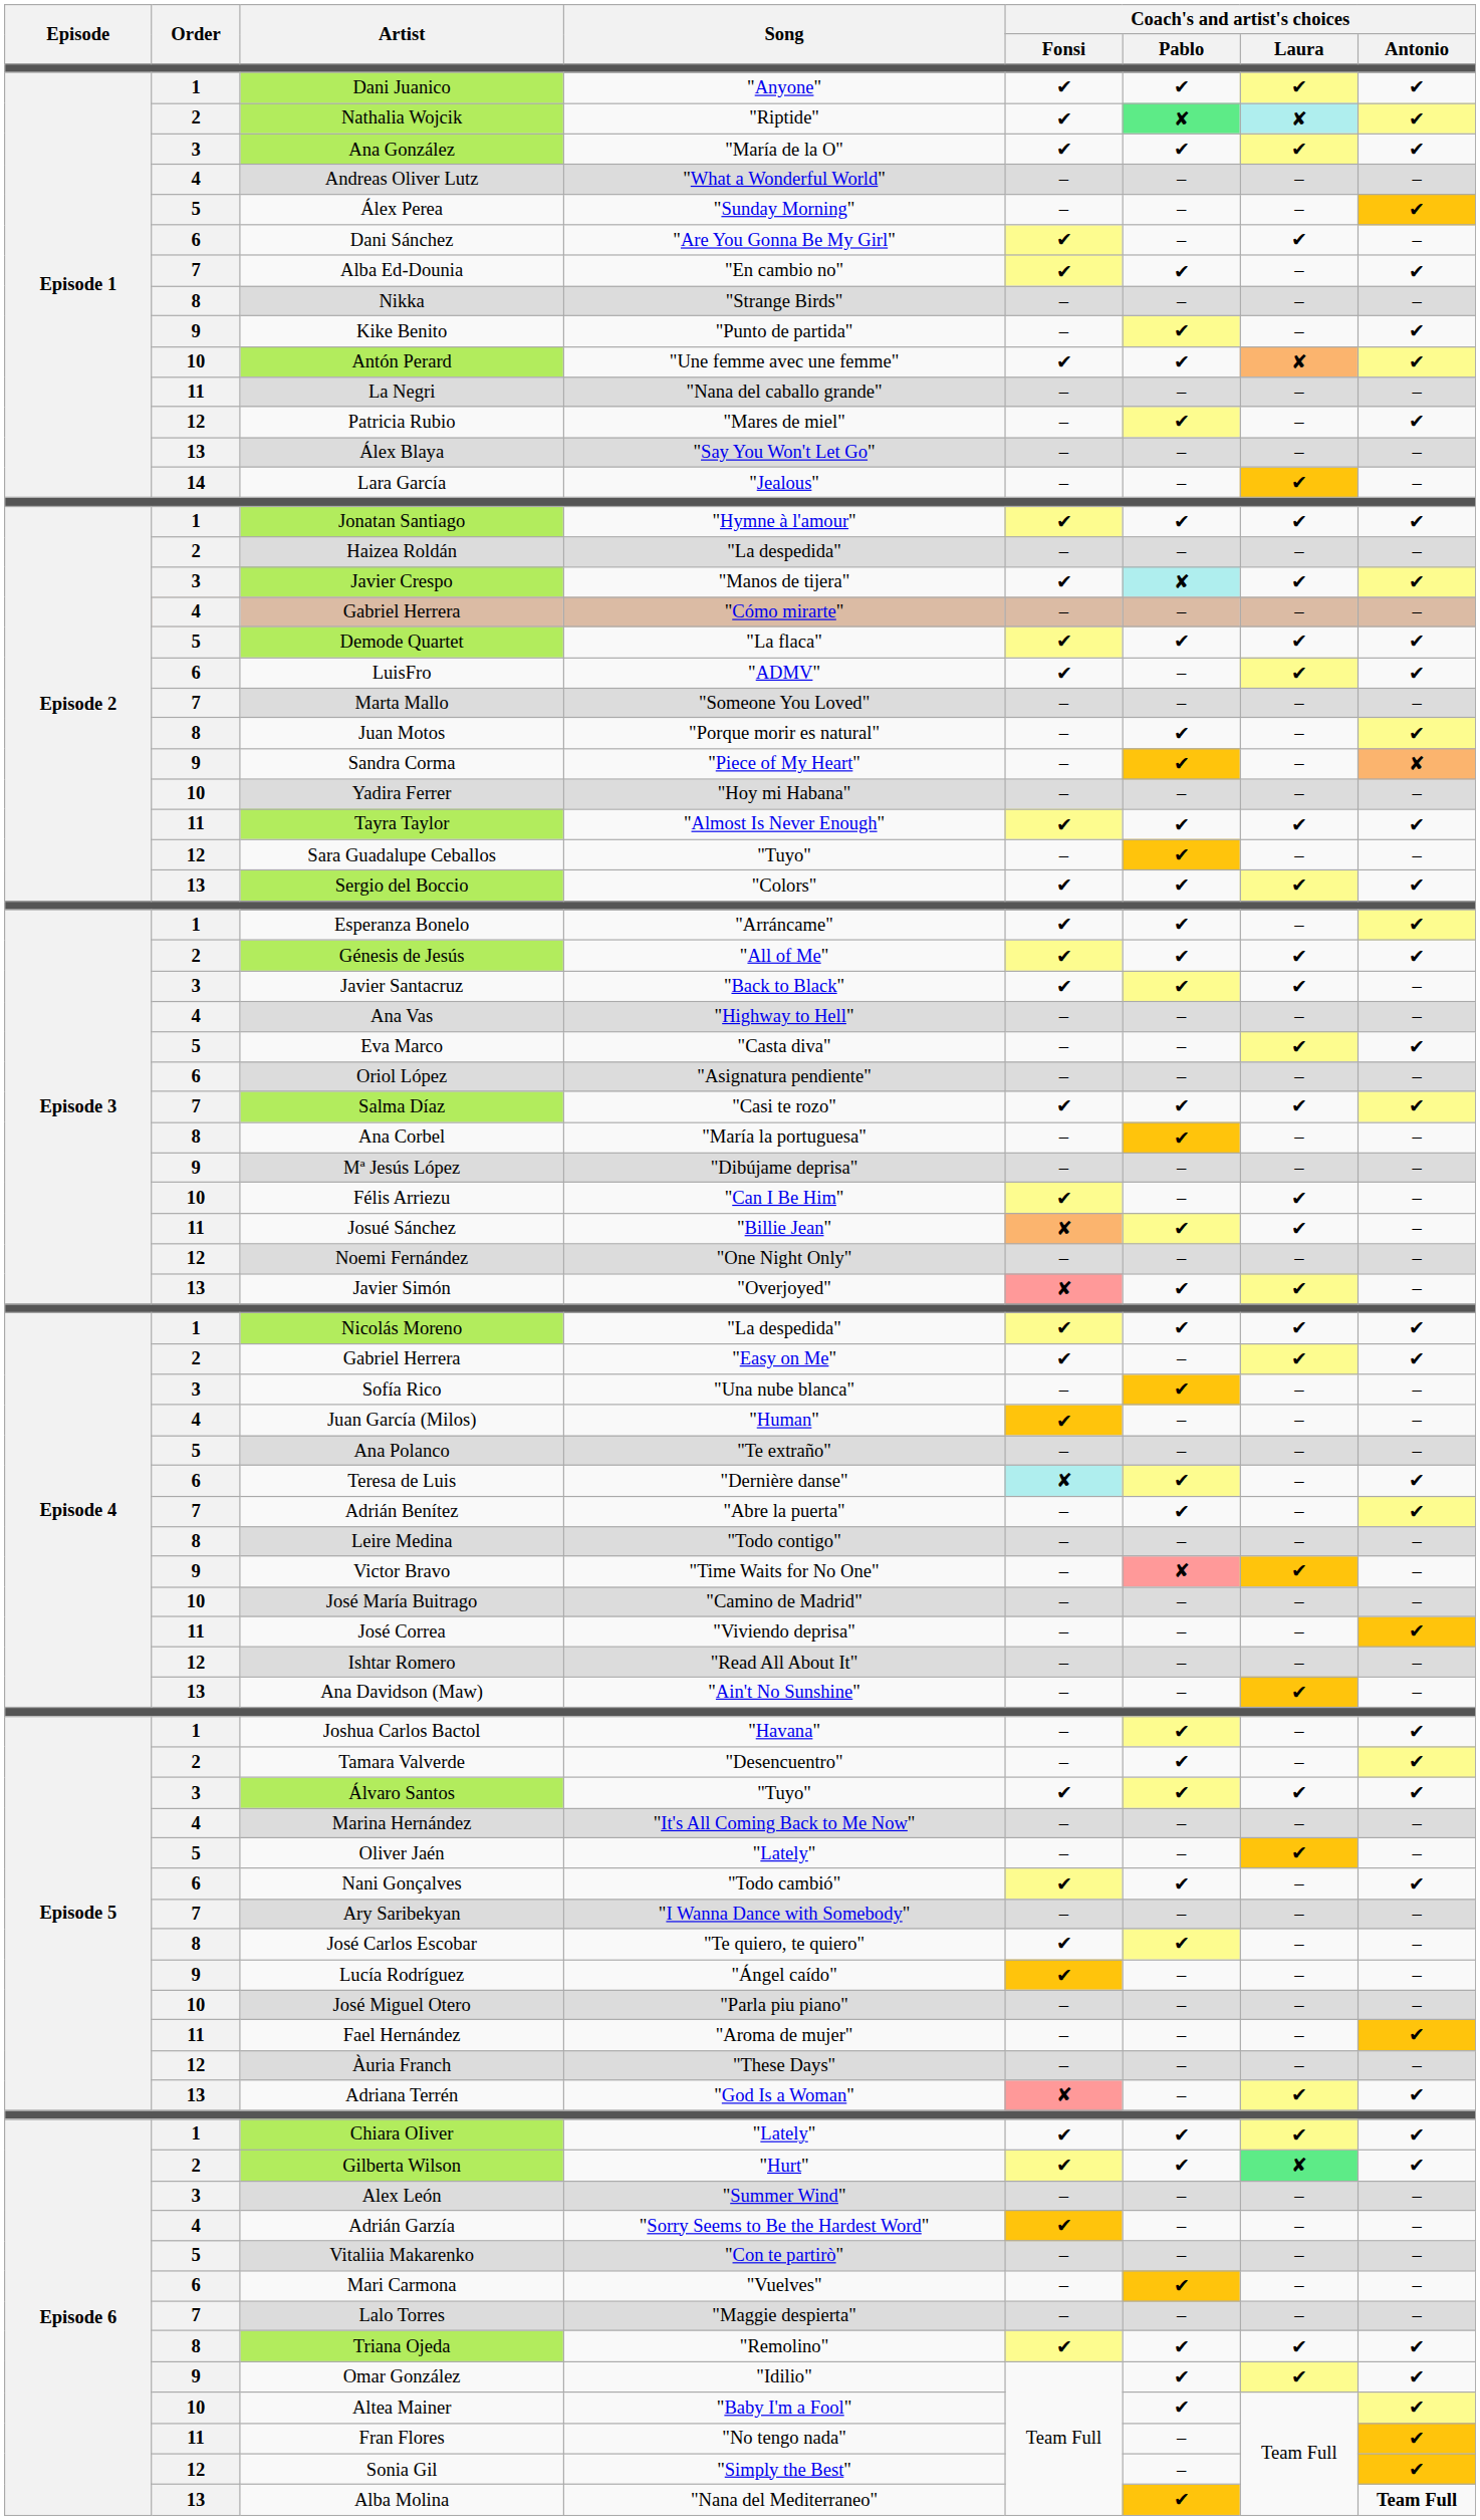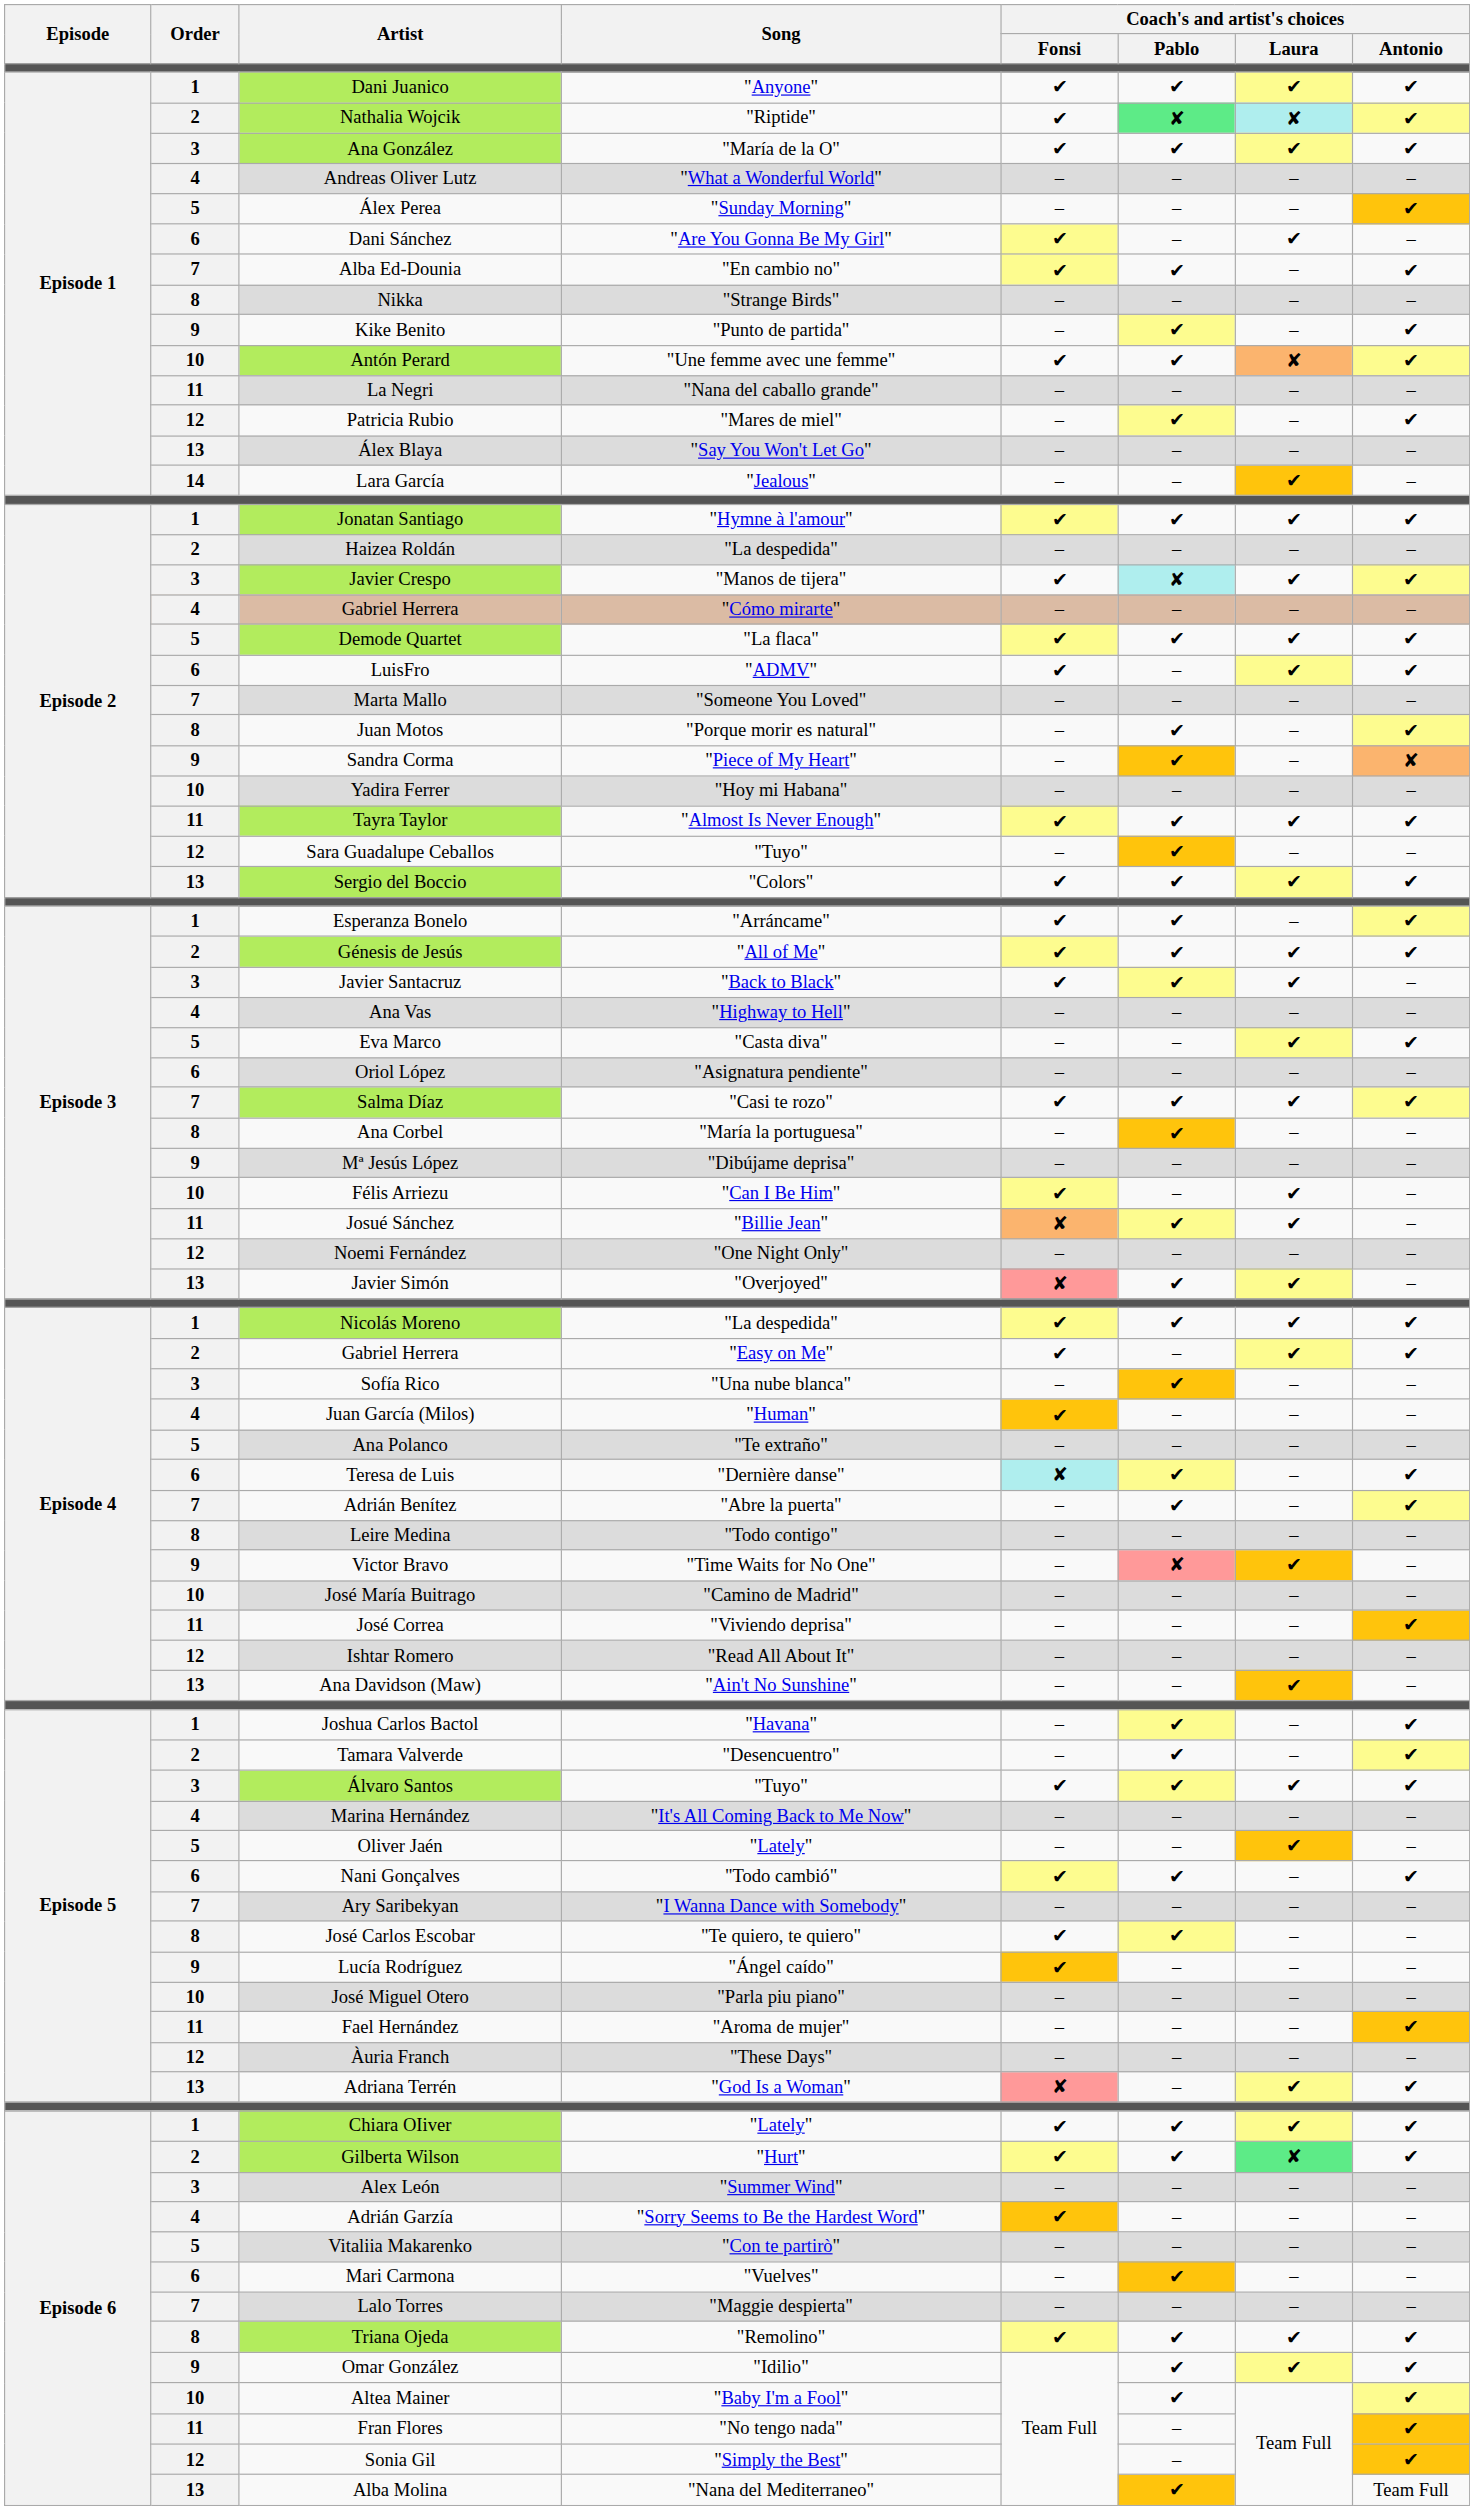Alba Molina | Coach's and artist's choices / Antonio: bold -> normal
